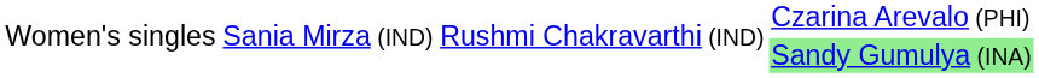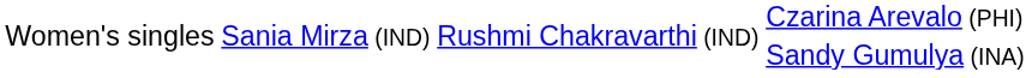row 2 | column 4: lightgreen background -> no background
